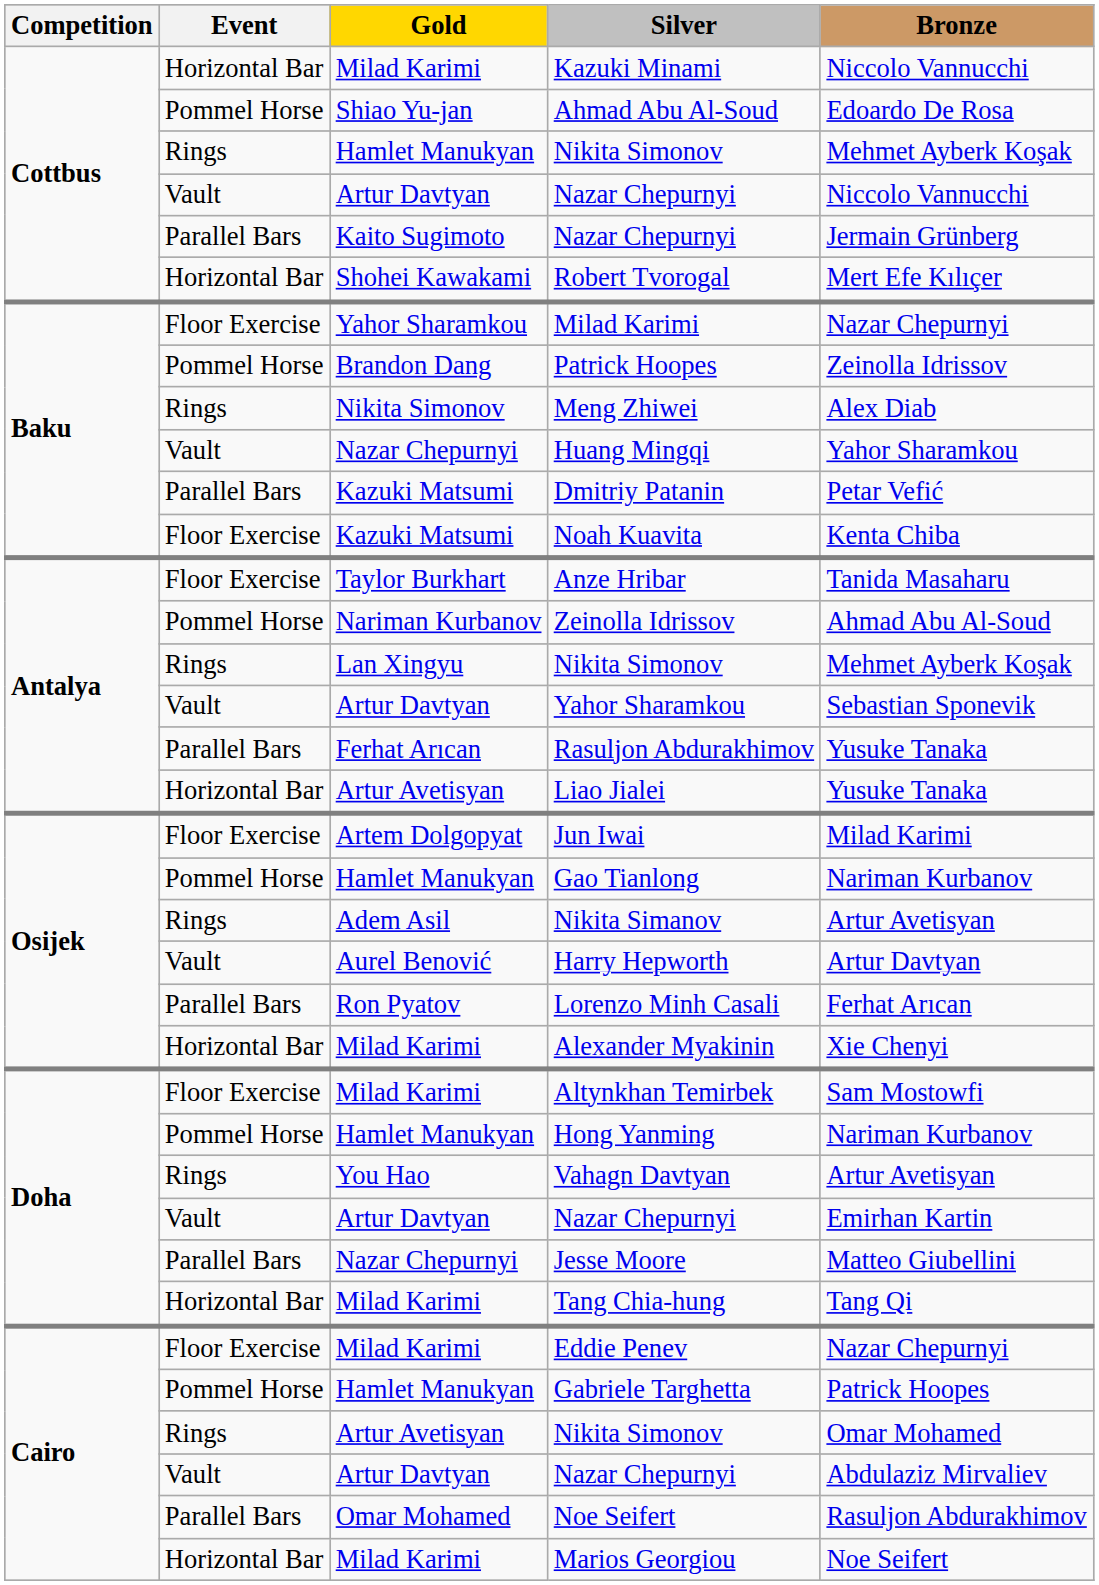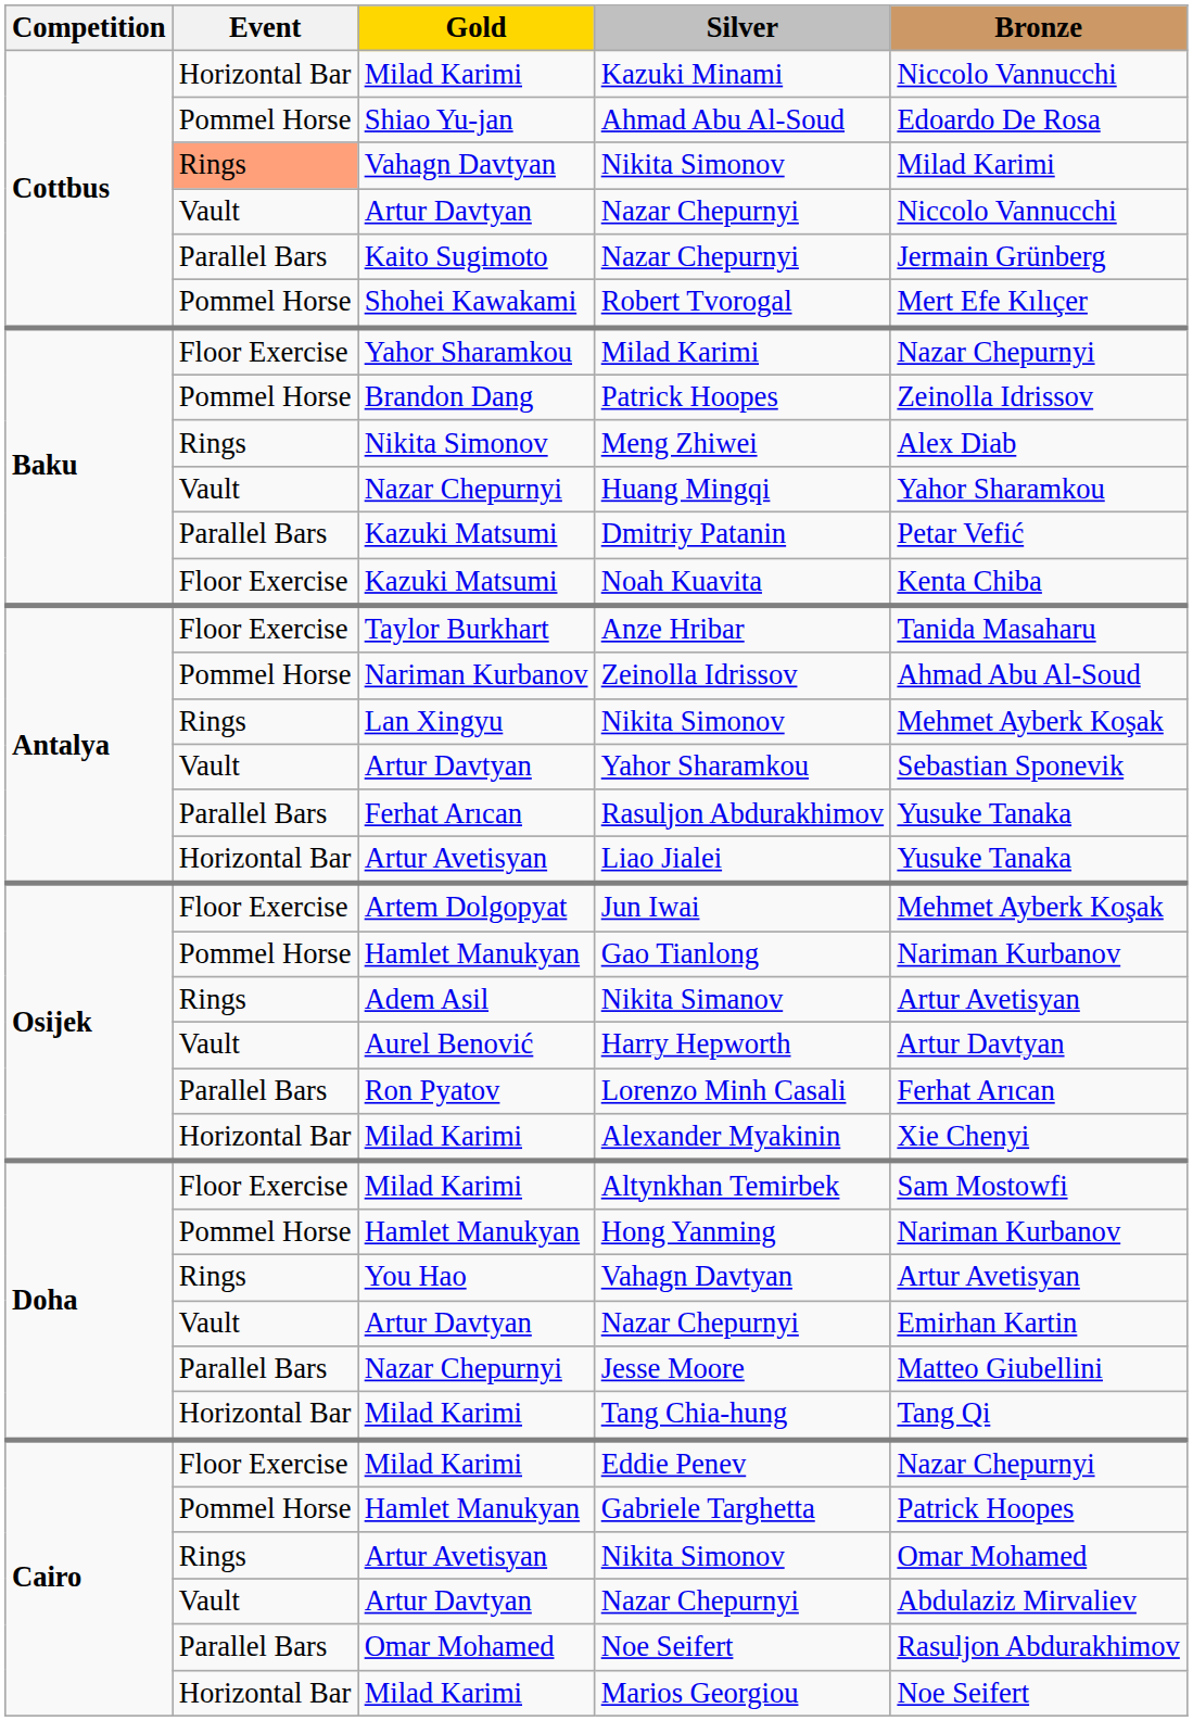Cottbus / Nikita Simonov | Event: no background -> lightsalmon background
Cottbus / Nikita Simonov | Gold: Hamlet Manukyan -> Vahagn Davtyan
Cottbus / Nikita Simonov | Bronze: Mehmet Ayberk Koşak -> Milad Karimi
Robert Tvorogal | Event: Horizontal Bar -> Pommel Horse
Jun Iwai | Bronze: Milad Karimi -> Mehmet Ayberk Koşak
